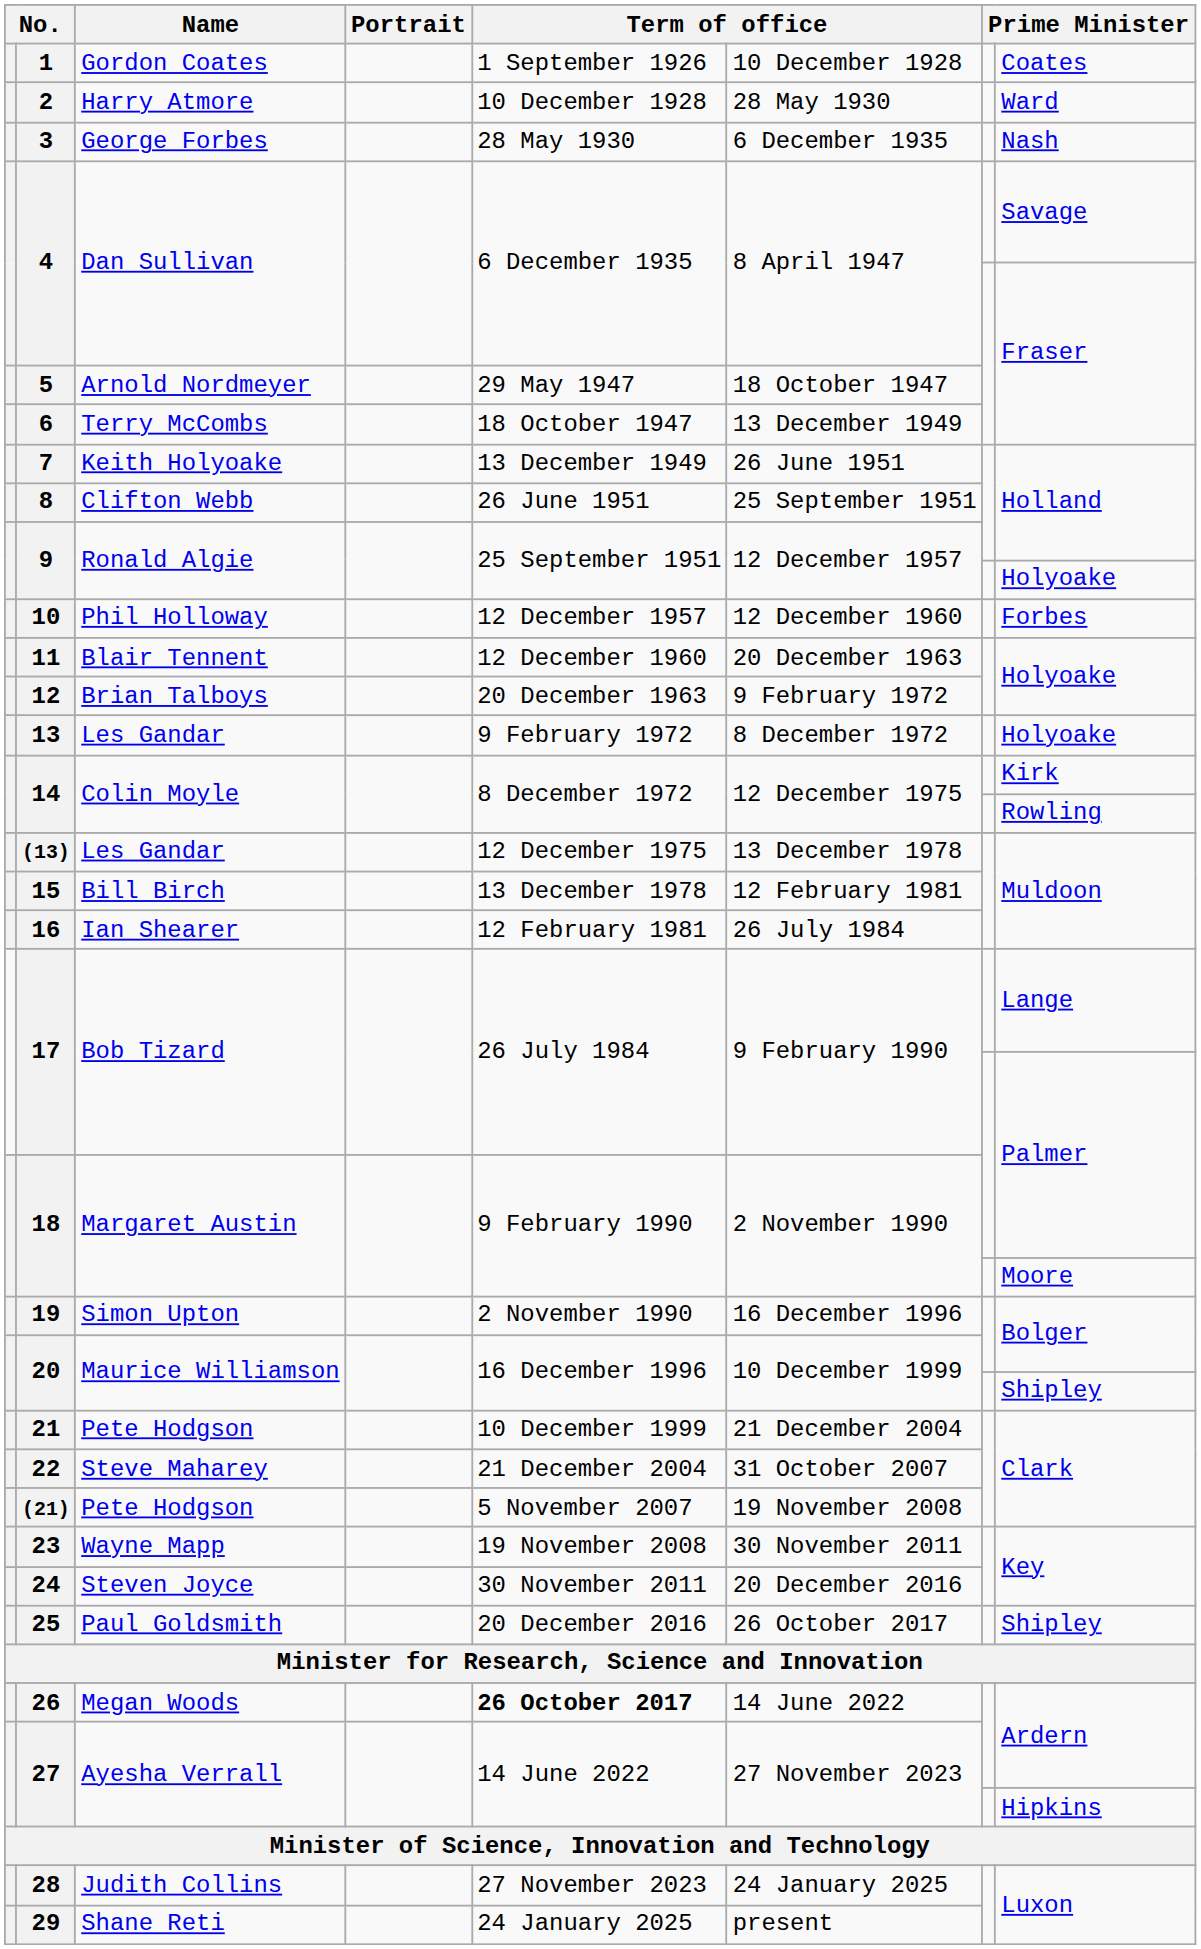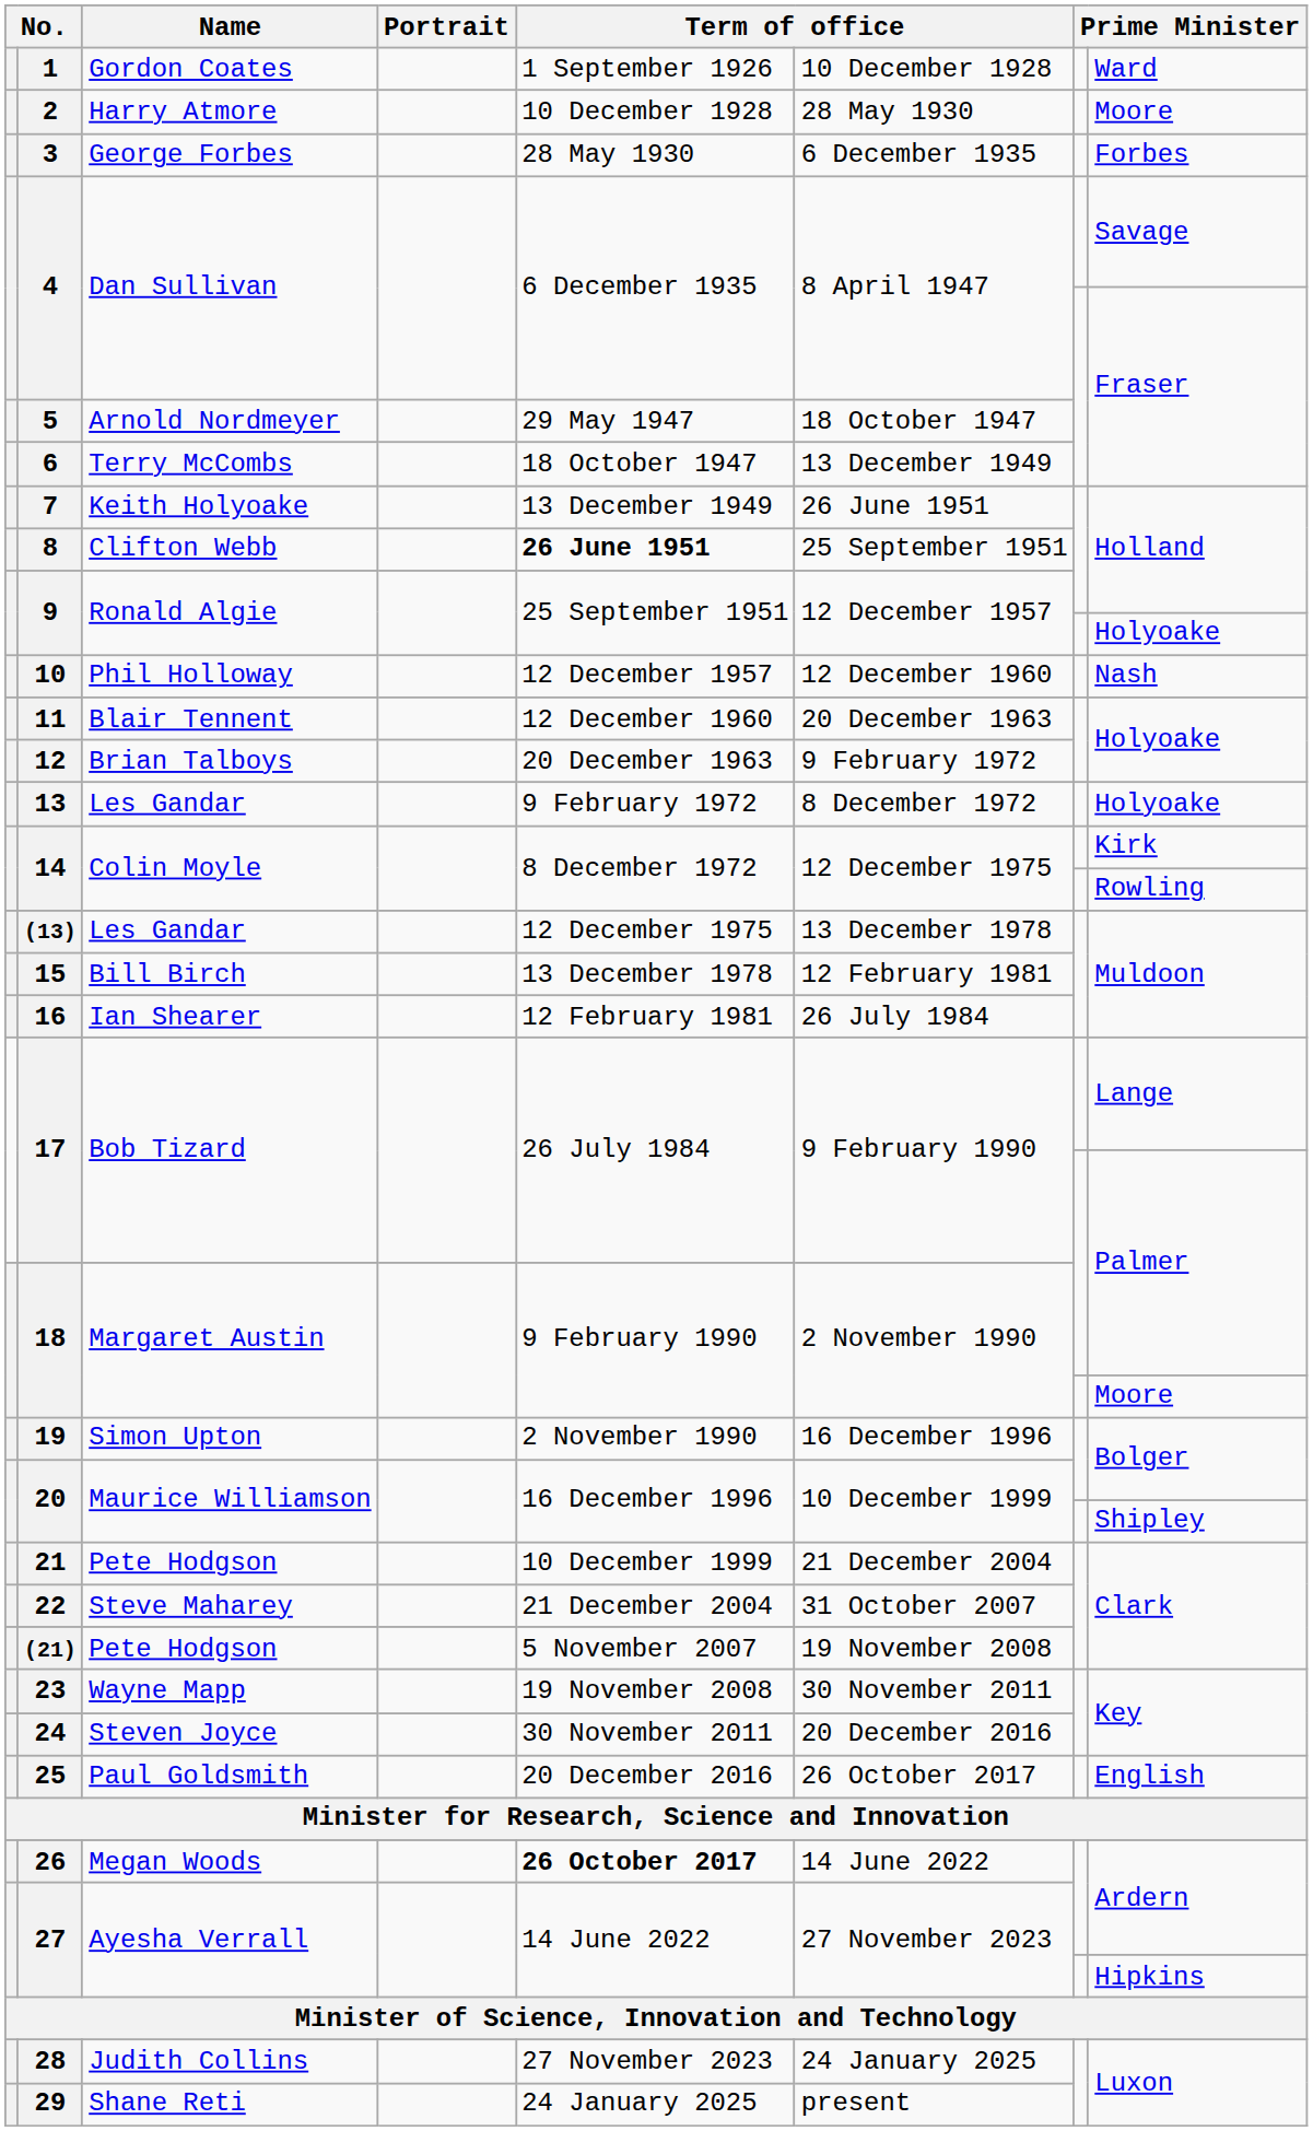1 | column 8: Coates -> Ward
2 | column 8: Ward -> Moore
3 | column 8: Nash -> Forbes
8 | column 5: normal -> bold
10 | column 8: Forbes -> Nash
25 | column 8: Shipley -> English
